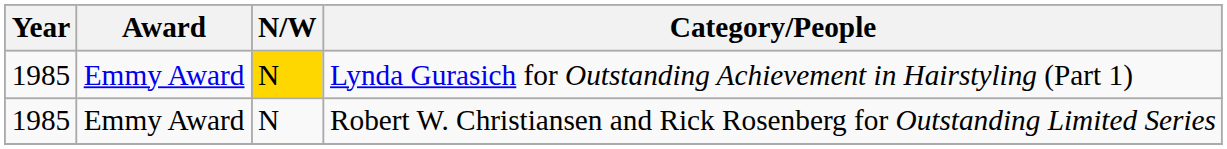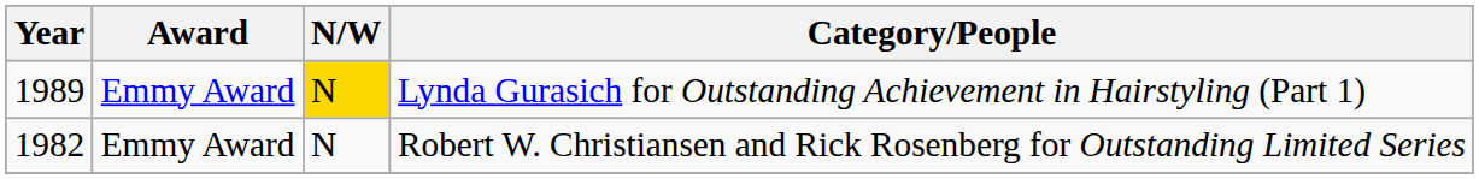row 2 | Year: 1985 -> 1989
row 3 | Year: 1985 -> 1982
